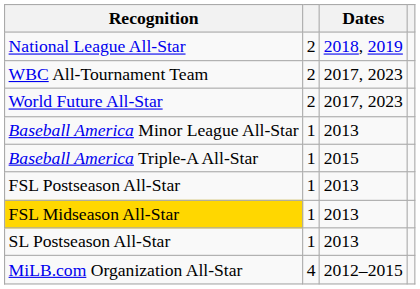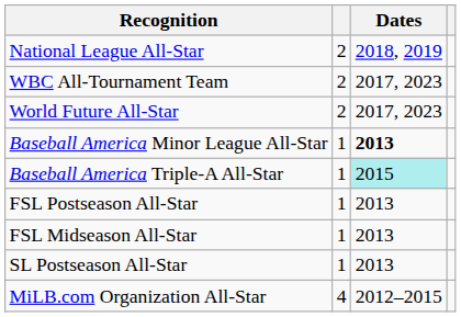row 5 | Dates: normal -> bold
row 6 | Dates: no background -> paleturquoise background
row 8 | Recognition: gold background -> no background
